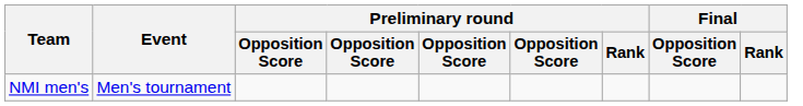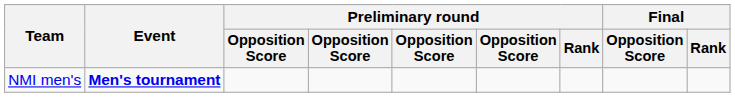NMI men's | Event: normal -> bold
